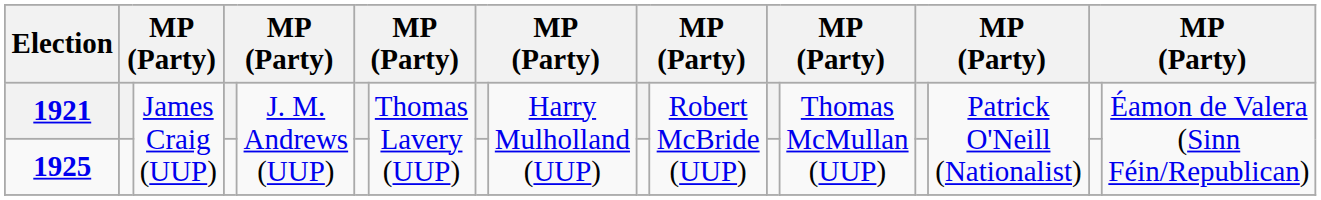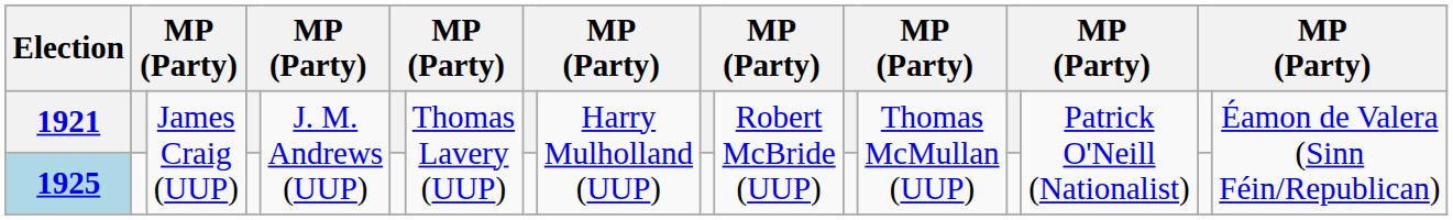1925 | Election: no background -> lightblue background
